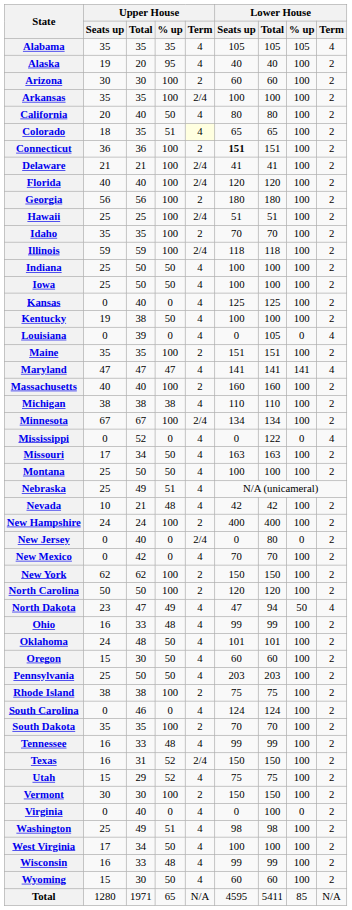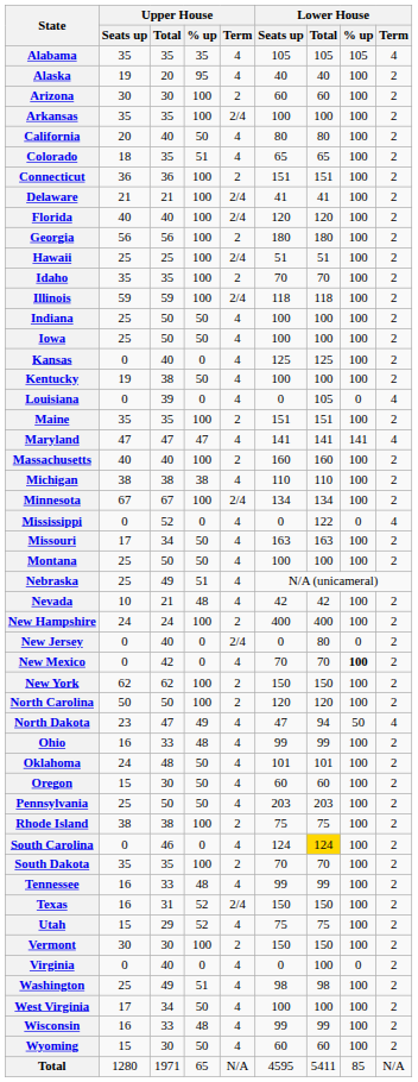Colorado | Upper House / Term: lightyellow background -> no background
Connecticut | Lower House / Seats up: bold -> normal
New Mexico | Lower House / % up: normal -> bold
South Carolina | Lower House / Total: no background -> gold background
